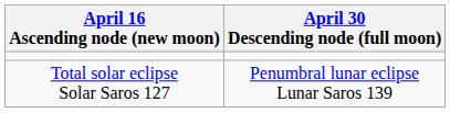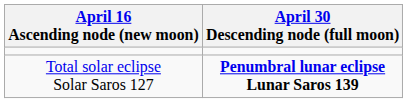row 3 | April 30 Descending node (full moon): normal -> bold
